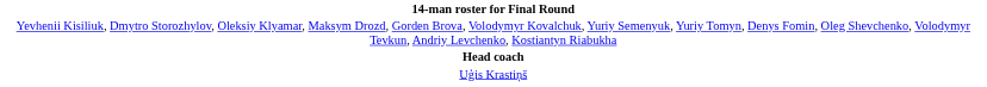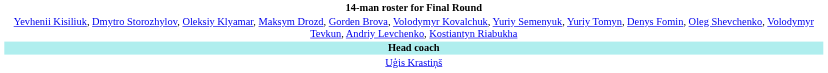row 3 | column 1: no background -> paleturquoise background
